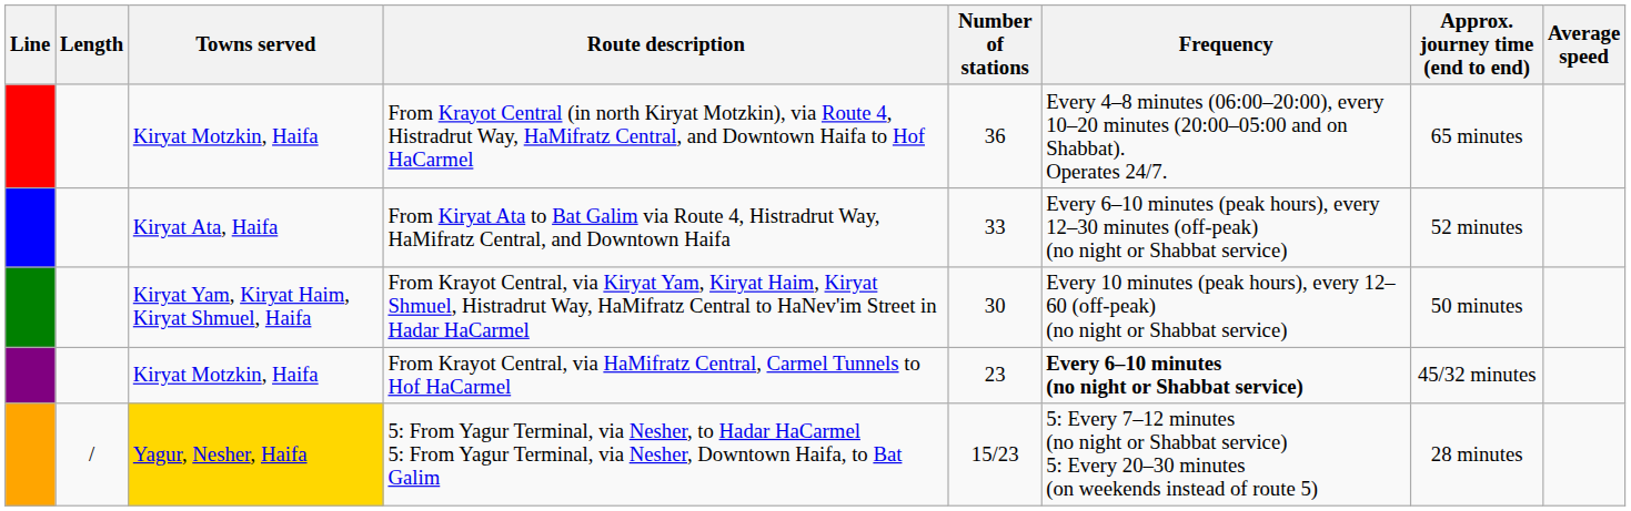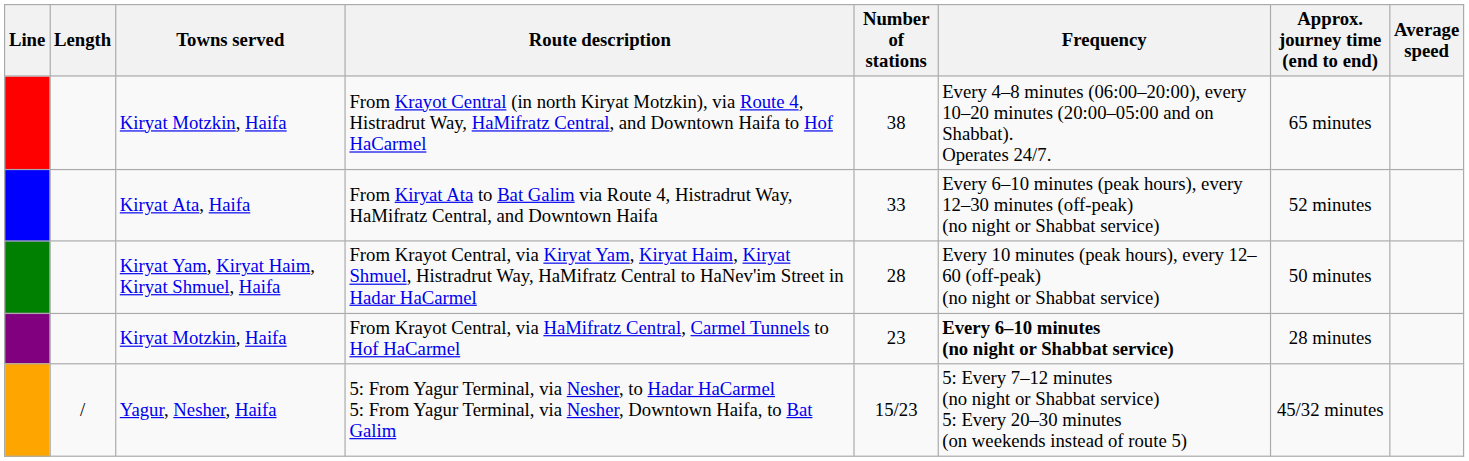row 2 | Number of stations: 36 -> 38
row 4 | Number of stations: 30 -> 28
row 5 | Approx. journey time (end to end): 45/32 minutes -> 28 minutes
row 6 | Towns served: gold background -> no background
row 6 | Approx. journey time (end to end): 28 minutes -> 45/32 minutes
